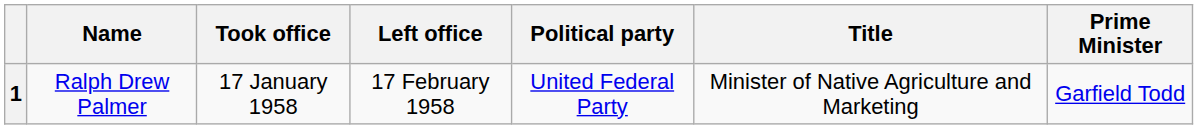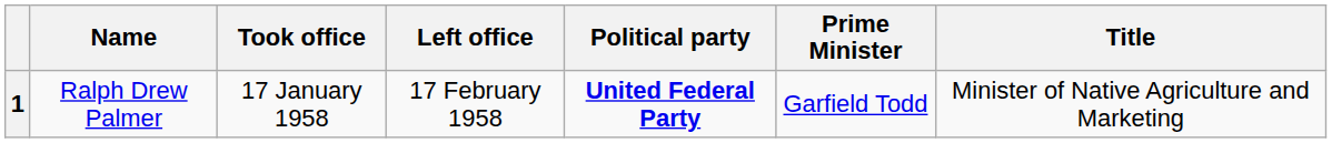columns swapped: Prime Minister <-> Title
1 | Political party: normal -> bold
